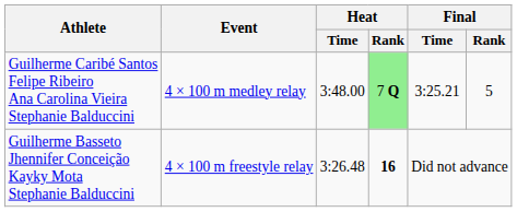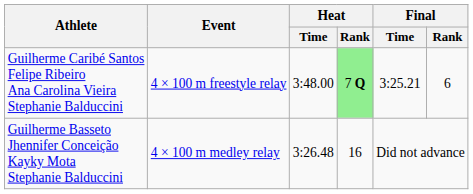row 3 | Event: 4 × 100 m medley relay -> 4 × 100 m freestyle relay
row 3 | Final / Rank: 5 -> 6
row 4 | Event: 4 × 100 m freestyle relay -> 4 × 100 m medley relay
row 4 | Heat / Rank: bold -> normal
